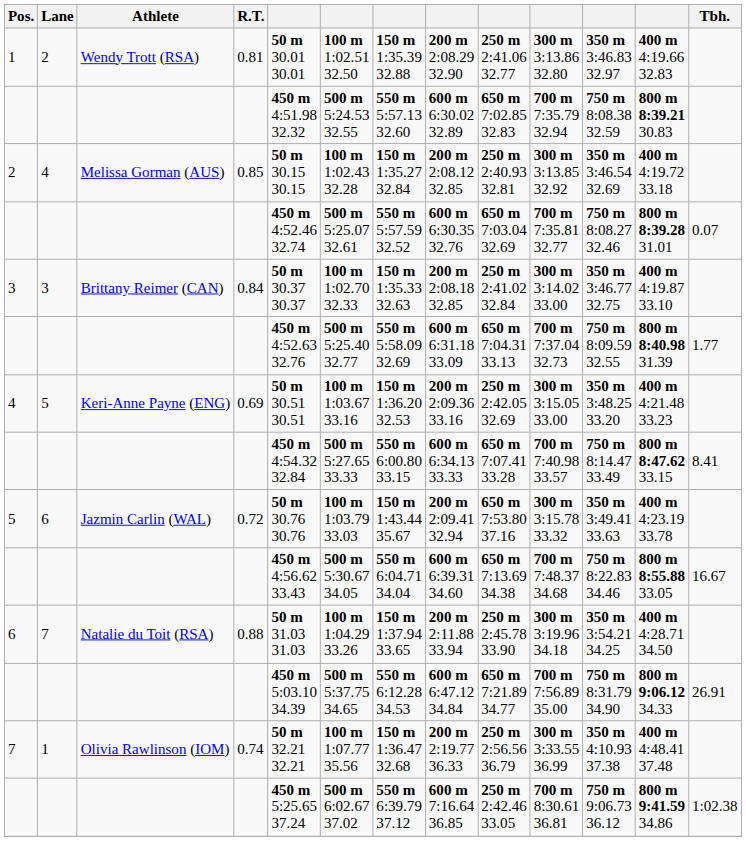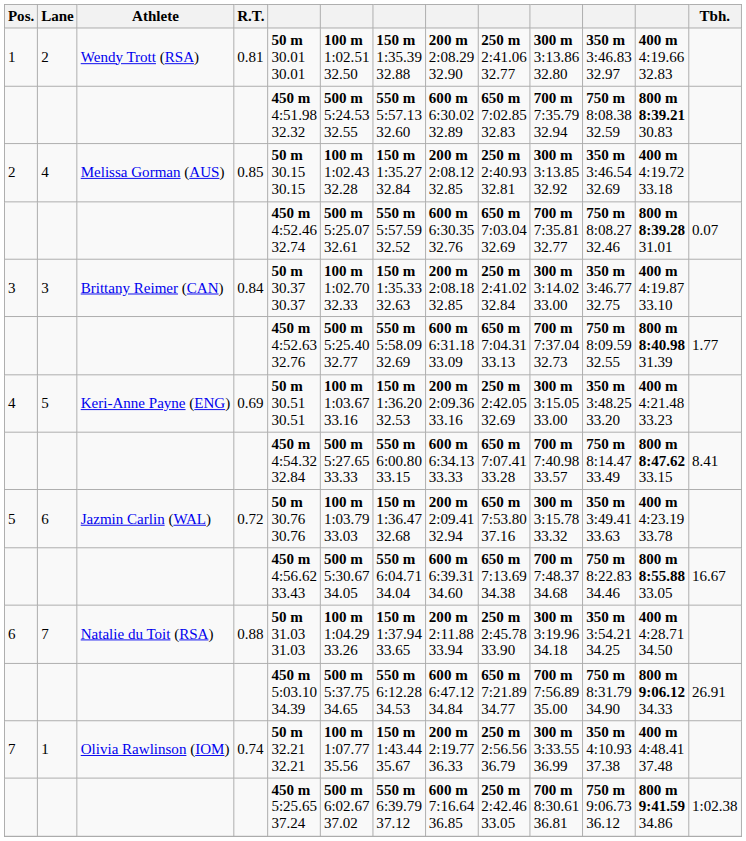row 10 | column 7: 150 m 1:43.44 35.67 -> 150 m 1:36.47 32.68
row 14 | column 7: 150 m 1:36.47 32.68 -> 150 m 1:43.44 35.67
